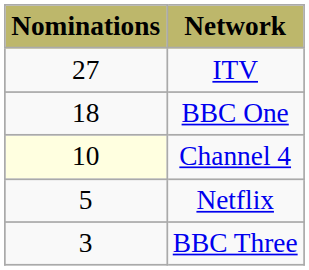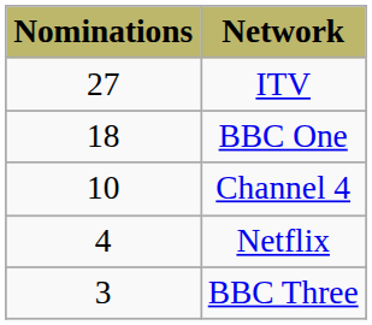Channel 4 | Nominations: lightyellow background -> no background
Netflix | Nominations: 5 -> 4
